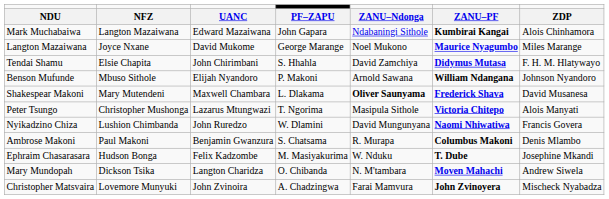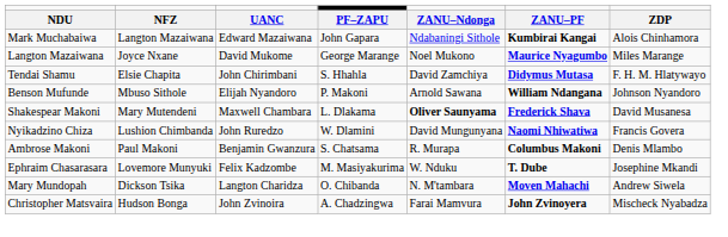- row: Peter Tsungo | Christopher Mushonga | Lazarus Mtungwazi | T. Ngorima | Masipula Sithole | Victoria Chitepo | Alois Manyati
Ephraim Chasarasara | column 2: Hudson Bonga -> Lovemore Munyuki
Christopher Matsvaira | column 2: Lovemore Munyuki -> Hudson Bonga
